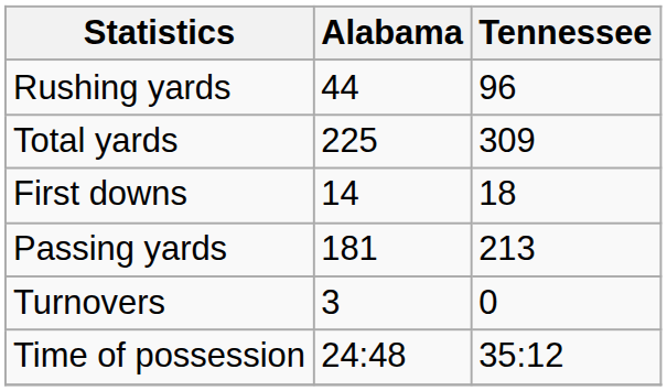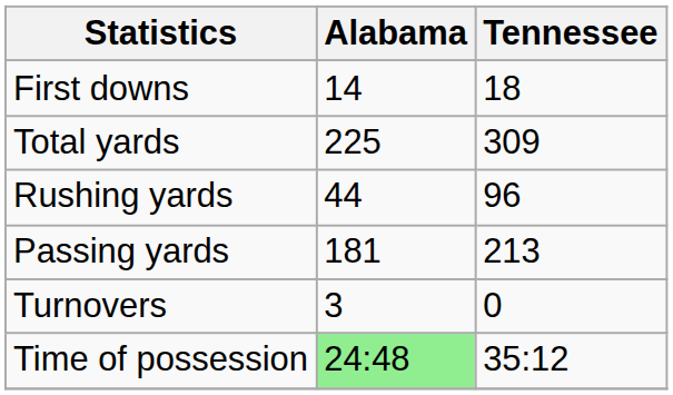rows swapped: First downs <-> Rushing yards
Time of possession | Alabama: no background -> lightgreen background
